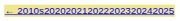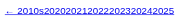row 1 | column 1: khaki background -> no background
